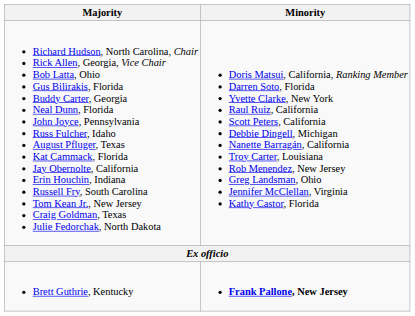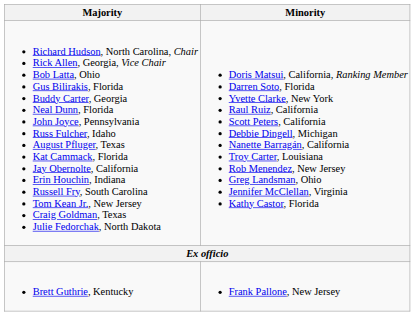Brett Guthrie, Kentucky | Minority: bold -> normal
